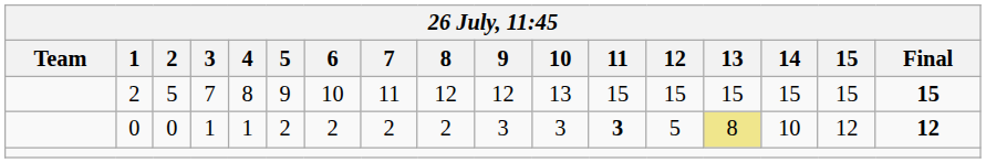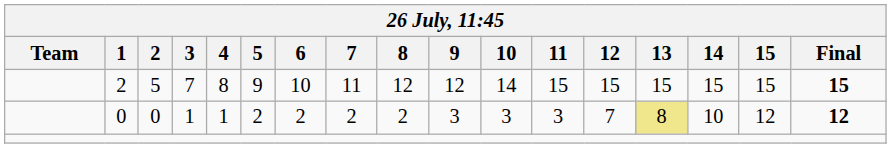row 3 | 10: 13 -> 14
row 4 | 11: bold -> normal
row 4 | 12: 5 -> 7
